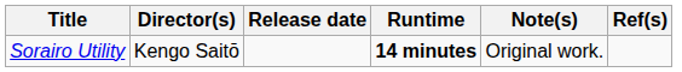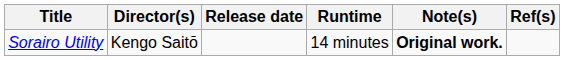Sorairo Utility | Runtime: bold -> normal
Sorairo Utility | Note(s): normal -> bold
